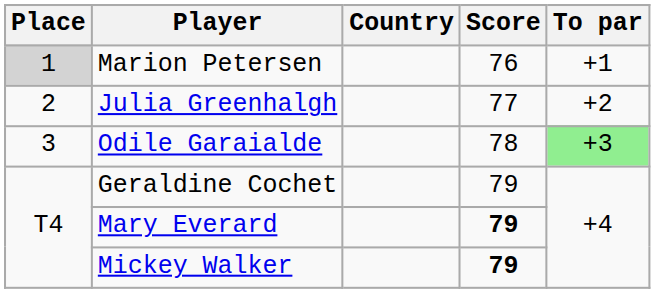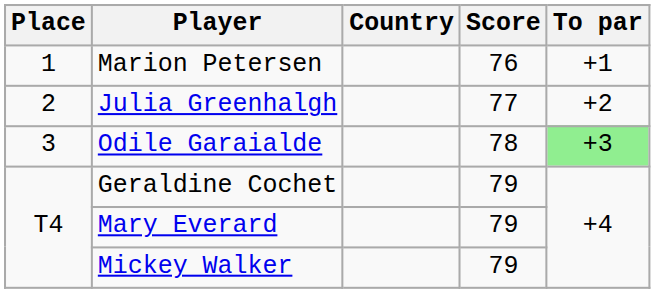Marion Petersen | Place: lightgrey background -> no background
Mary Everard | Score: bold -> normal
Mickey Walker | Score: bold -> normal
